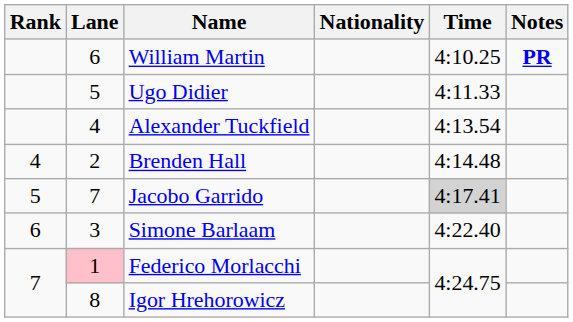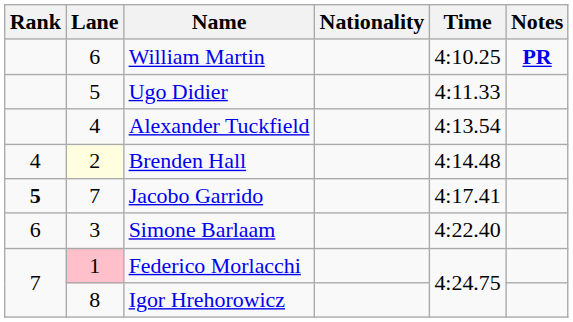Brenden Hall | Lane: no background -> lightyellow background
Jacobo Garrido | Rank: normal -> bold
Jacobo Garrido | Time: lightgrey background -> no background
